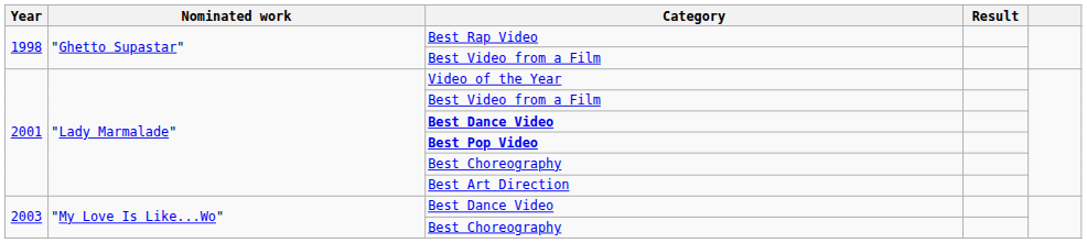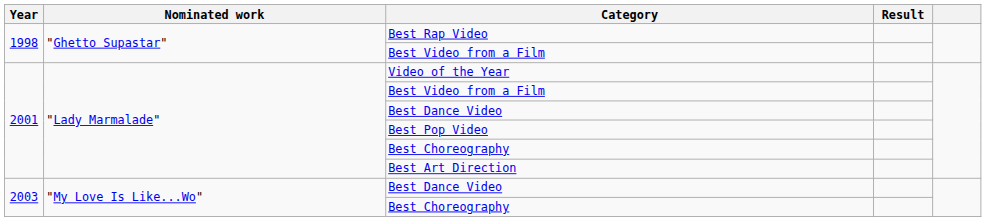2001 / Best Dance Video | Category: bold -> normal
Best Pop Video | Category: bold -> normal
